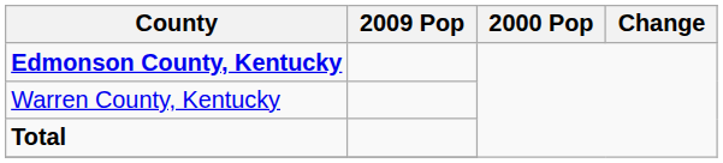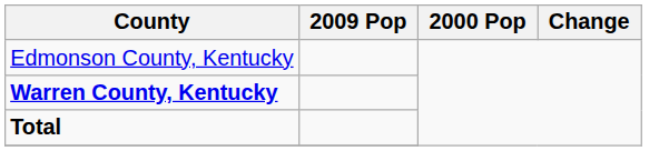Edmonson County, Kentucky | County: bold -> normal
Warren County, Kentucky | County: normal -> bold
